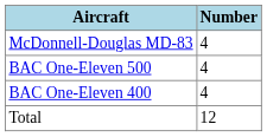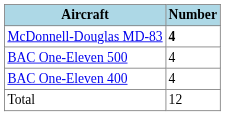McDonnell-Douglas MD-83 | Number: normal -> bold
